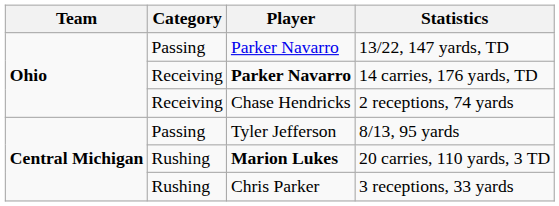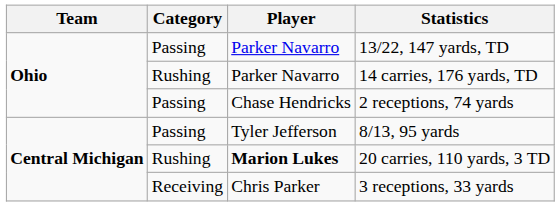14 carries, 176 yards, TD | Category: Receiving -> Rushing
14 carries, 176 yards, TD | Player: bold -> normal
2 receptions, 74 yards | Category: Receiving -> Passing
3 receptions, 33 yards | Category: Rushing -> Receiving
